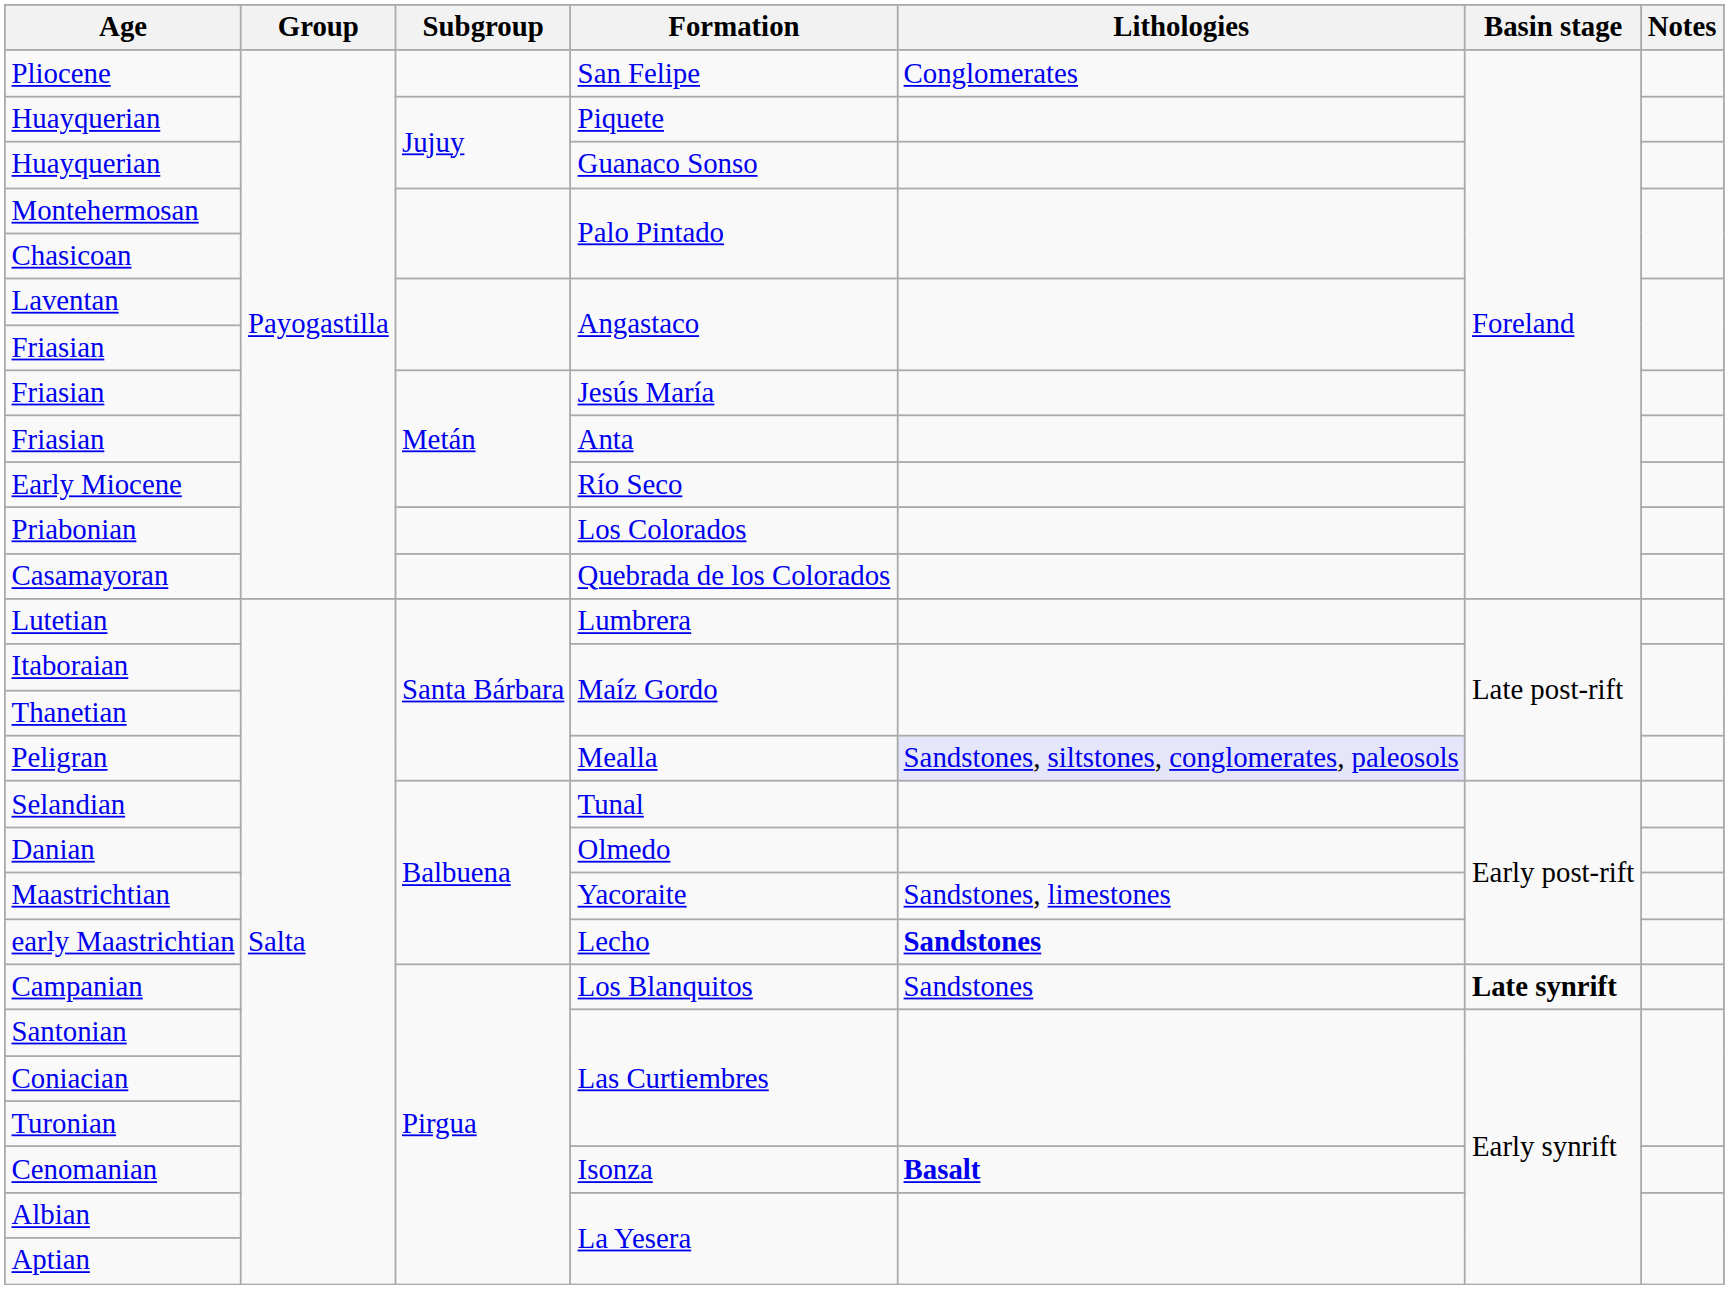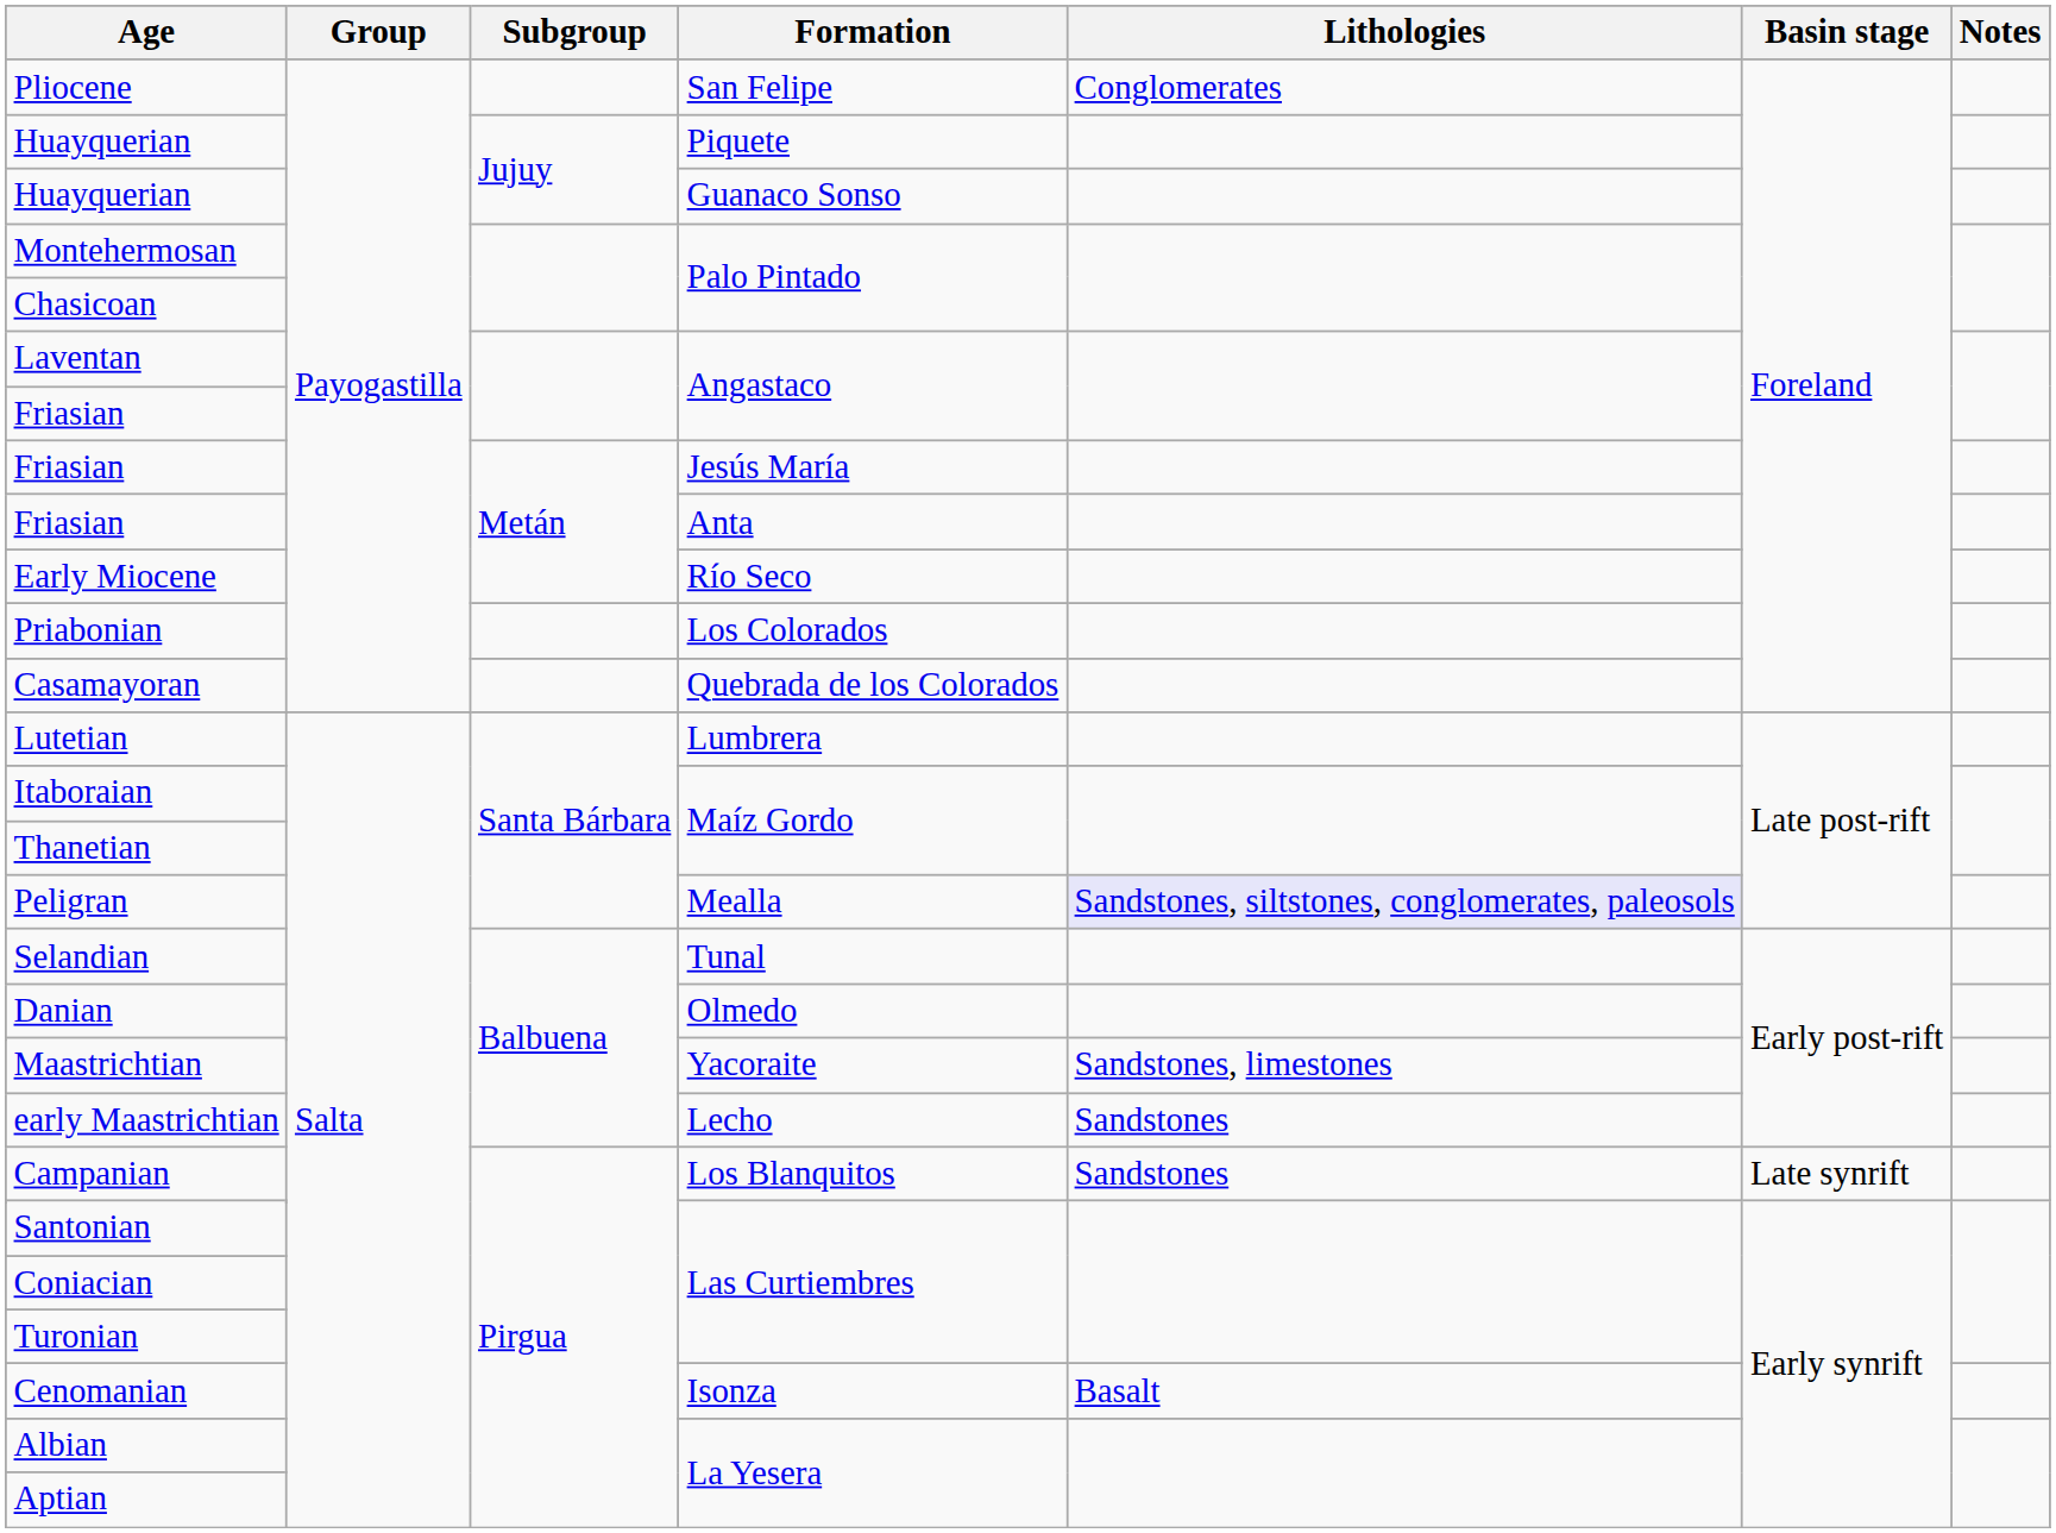early Maastrichtian | Lithologies: bold -> normal
Campanian / Los Blanquitos | Basin stage: bold -> normal
Cenomanian | Lithologies: bold -> normal
